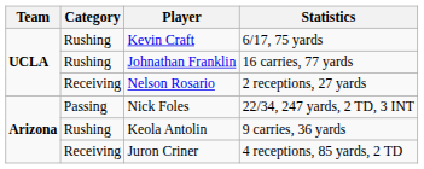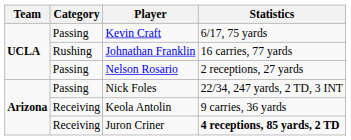Kevin Craft | Category: Rushing -> Passing
Nelson Rosario | Category: Receiving -> Passing
Keola Antolin | Category: Rushing -> Receiving
Juron Criner | Statistics: normal -> bold
